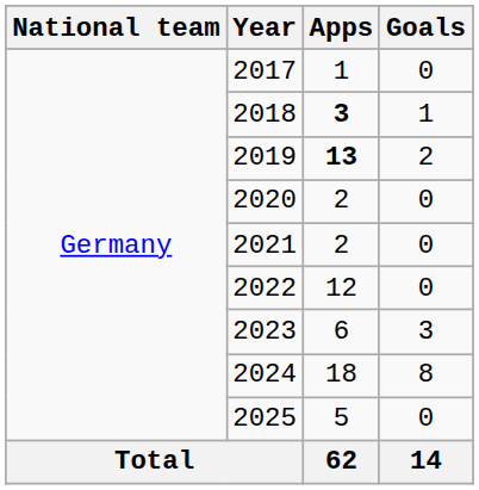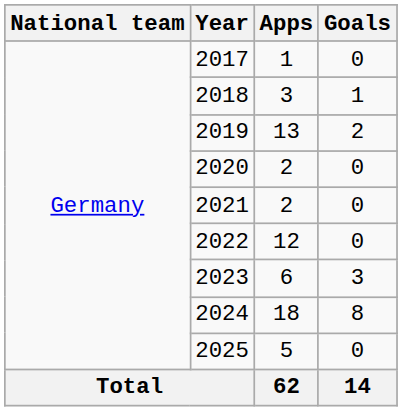2018 | Apps: bold -> normal
2019 | Apps: bold -> normal
